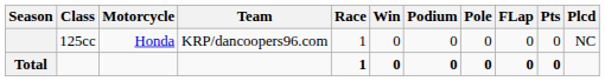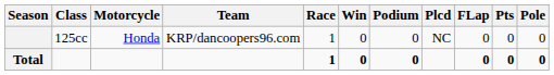columns swapped: Pole <-> Plcd
